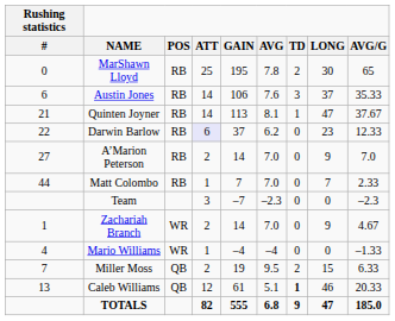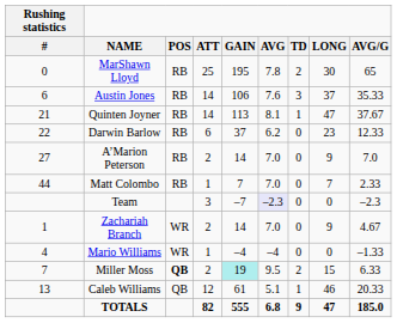Darwin Barlow | ATT: lavender background -> no background
Team | AVG: no background -> lavender background
Miller Moss | POS: normal -> bold
Miller Moss | GAIN: no background -> paleturquoise background
Caleb Williams | TD: bold -> normal
